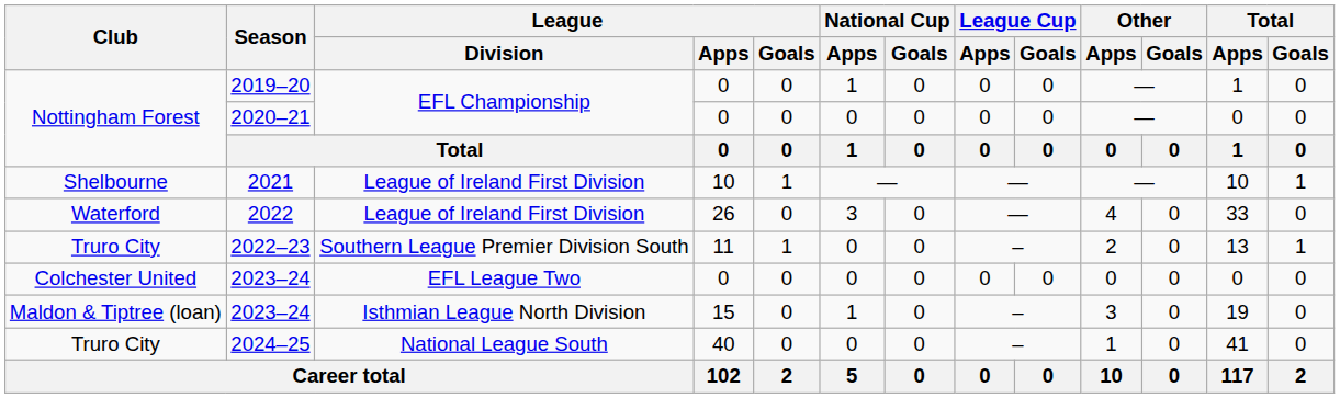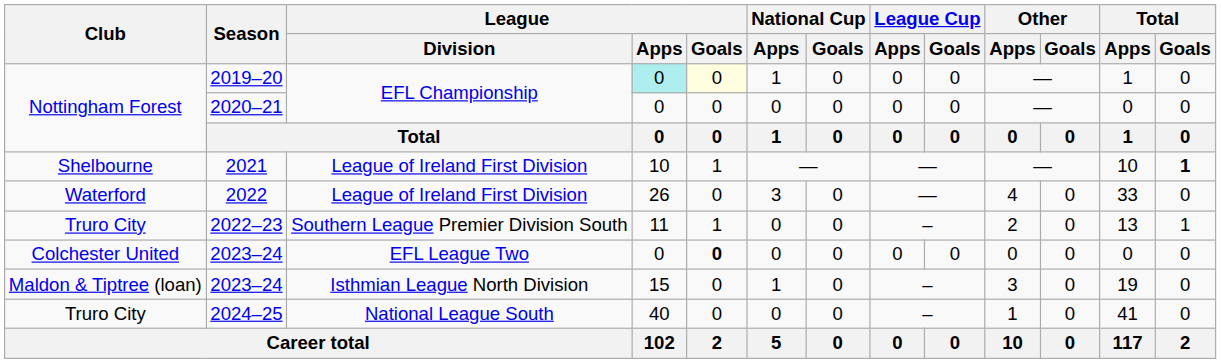2019–20 | League / Apps: no background -> paleturquoise background
2019–20 | League / Goals: no background -> lightyellow background
2021 | Total / Goals: normal -> bold
Colchester United / 2023–24 | League / Goals: normal -> bold
